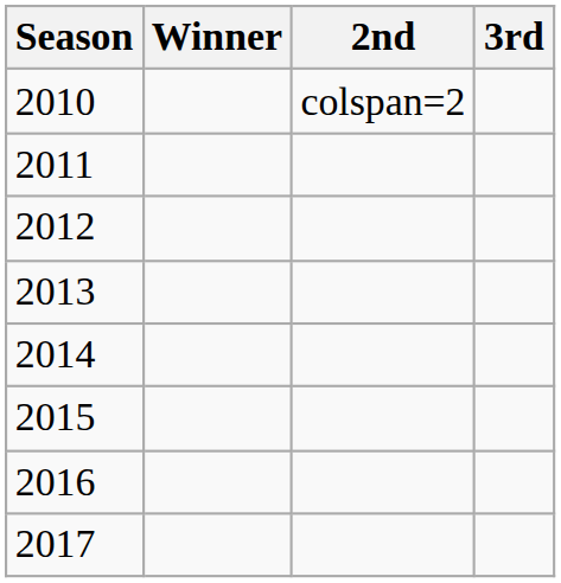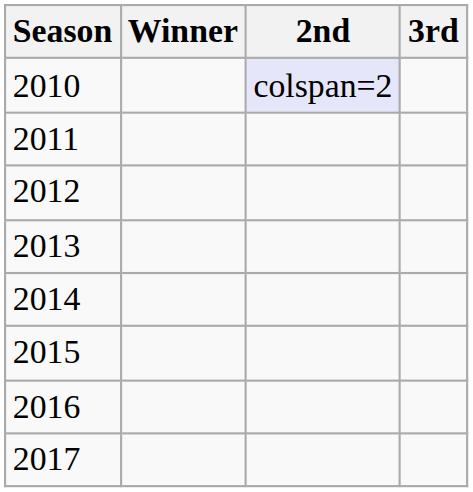2010 | 2nd: no background -> lavender background
